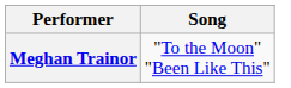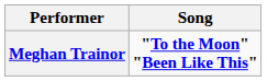Meghan Trainor | Song: normal -> bold
